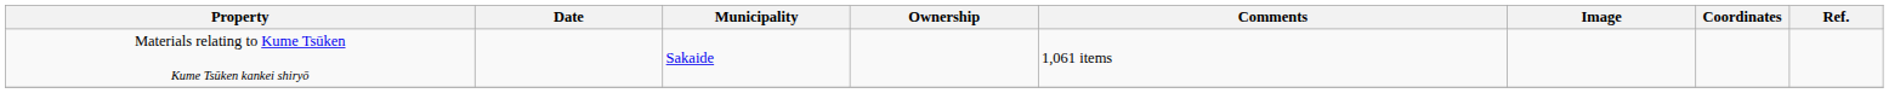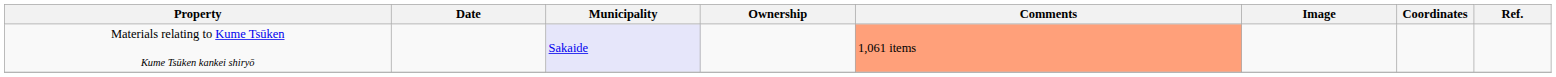Materials relating to Kume Tsūken Kume Tsūken kankei shiryō | Municipality: no background -> lavender background
Materials relating to Kume Tsūken Kume Tsūken kankei shiryō | Comments: no background -> lightsalmon background
